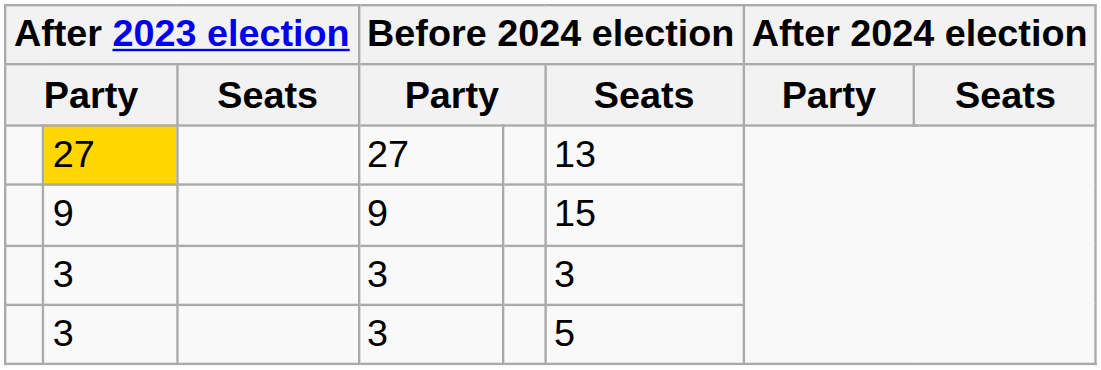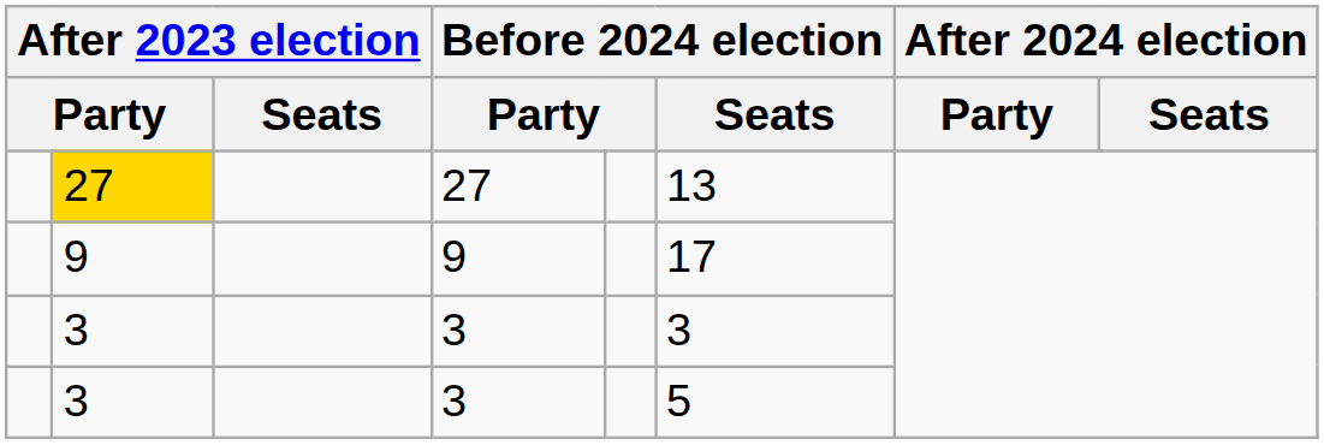row 4 | Before 2024 election / Seats: 15 -> 17
